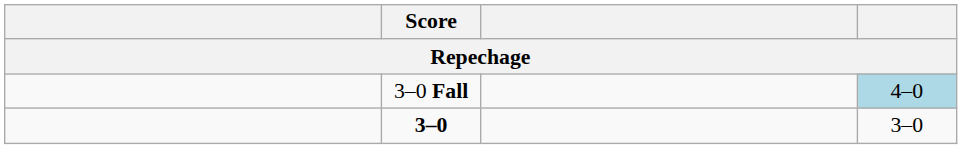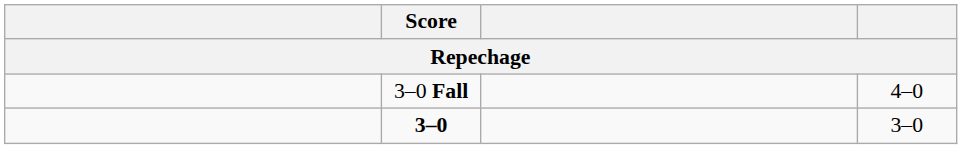3–0 Fall | column 4: lightblue background -> no background
